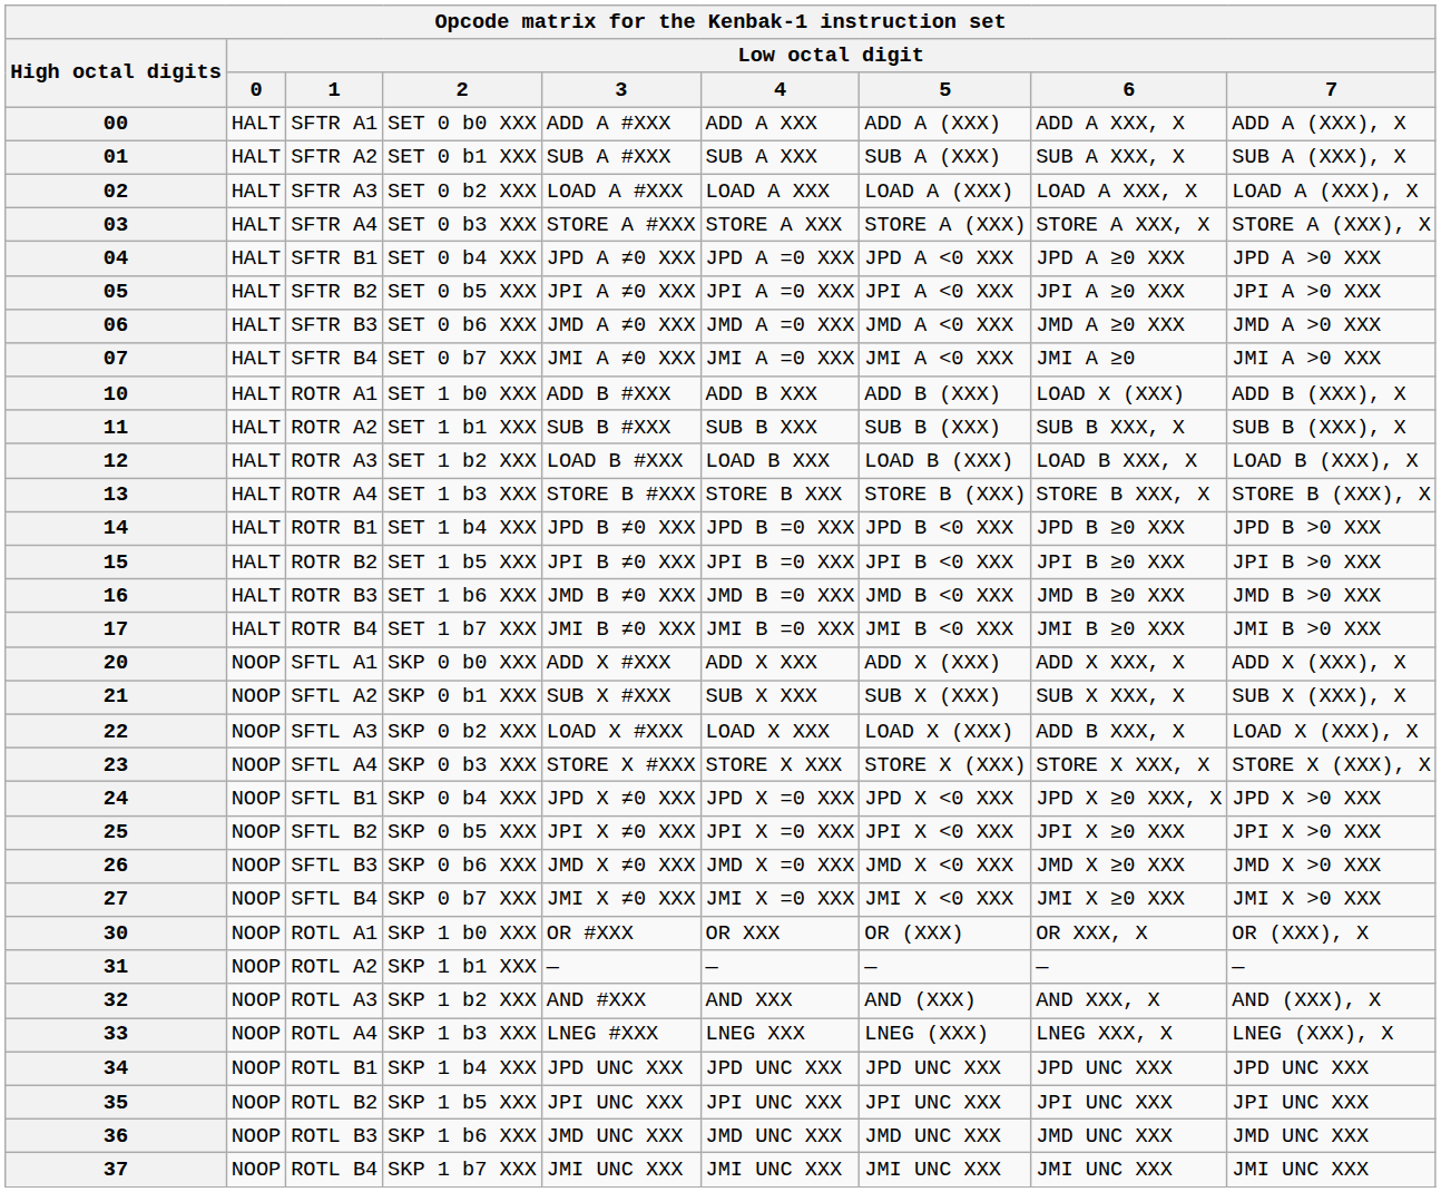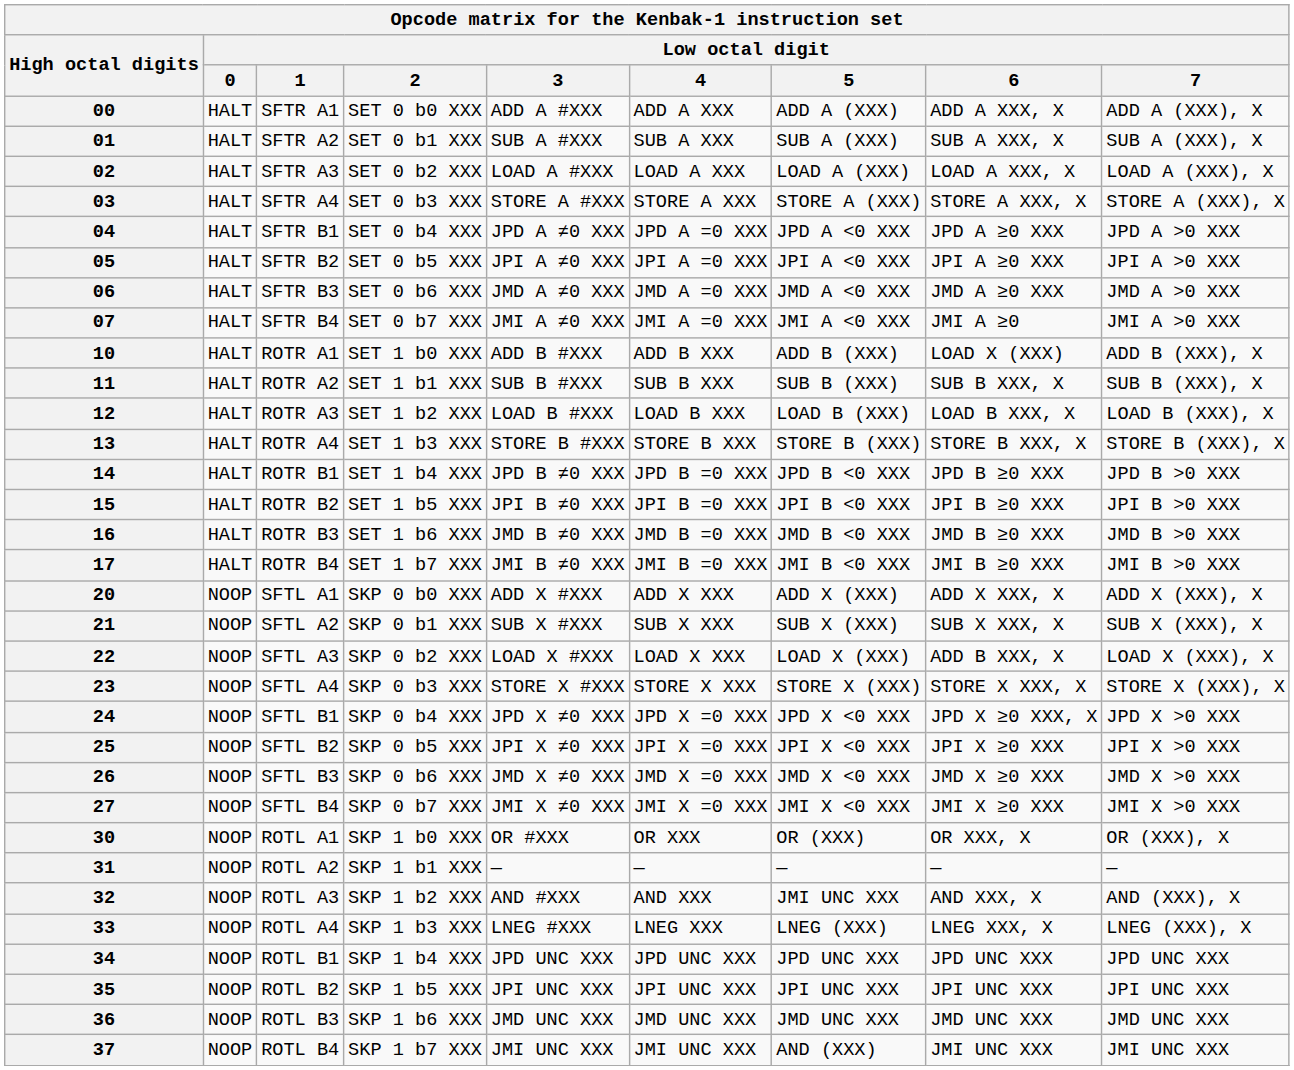32 | column 7: AND (XXX) -> JMI UNC XXX
37 | column 7: JMI UNC XXX -> AND (XXX)
